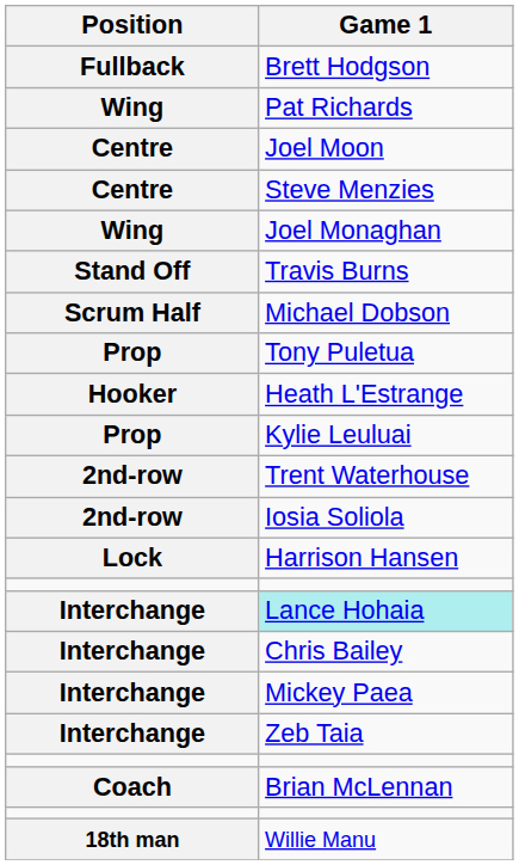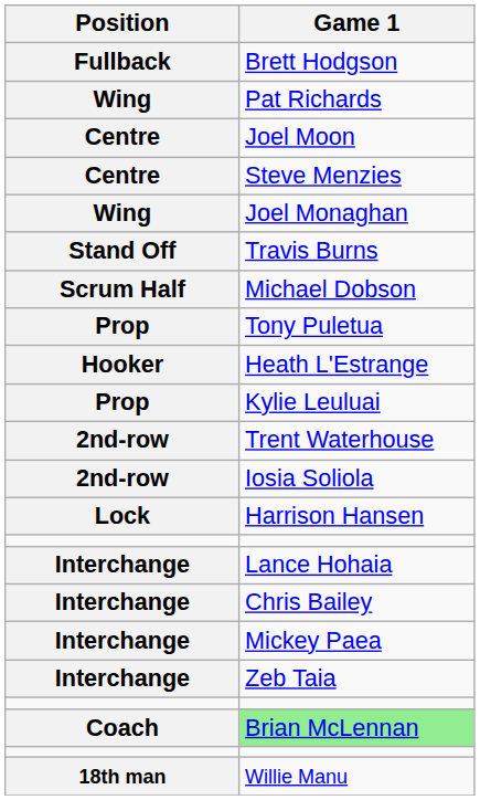Lance Hohaia | Game 1: paleturquoise background -> no background
Brian McLennan | Game 1: no background -> lightgreen background
